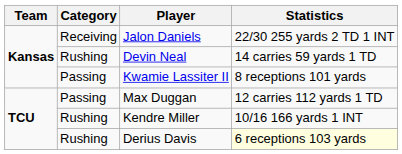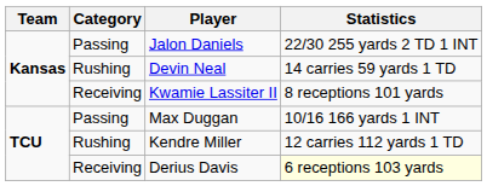Jalon Daniels | Category: Receiving -> Passing
Kwamie Lassiter II | Category: Passing -> Receiving
Max Duggan | Statistics: 12 carries 112 yards 1 TD -> 10/16 166 yards 1 INT
Kendre Miller | Statistics: 10/16 166 yards 1 INT -> 12 carries 112 yards 1 TD
Derius Davis | Category: Rushing -> Receiving
